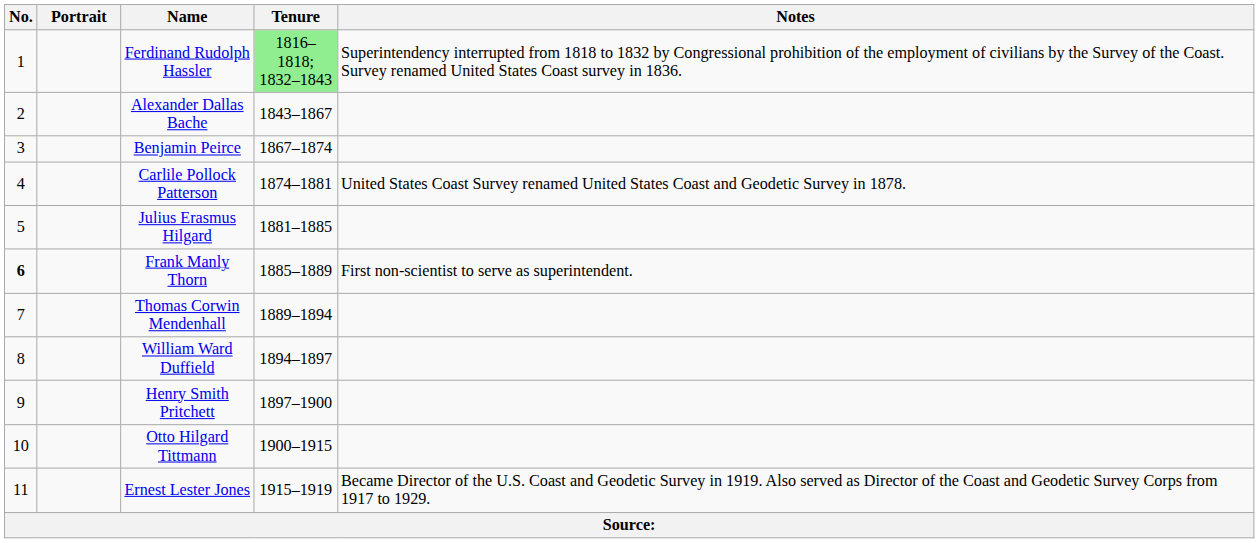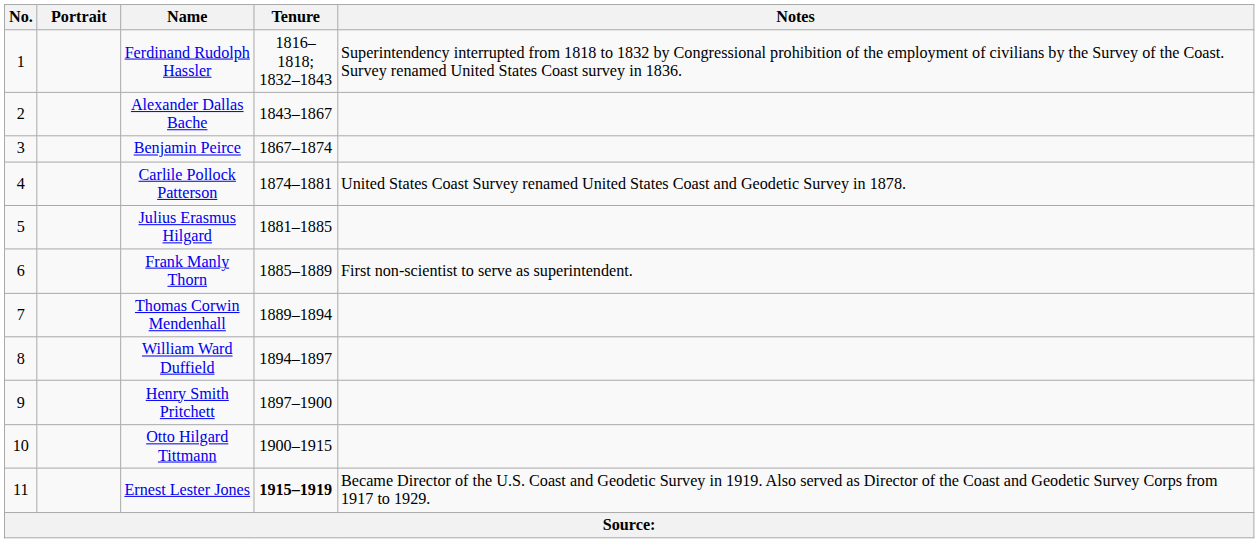Ferdinand Rudolph Hassler | Tenure: lightgreen background -> no background
Frank Manly Thorn | No.: bold -> normal
Ernest Lester Jones | Tenure: normal -> bold
